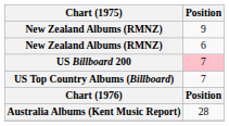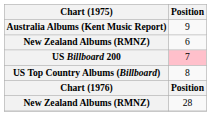row 2 | Chart (1975): New Zealand Albums (RMNZ) -> Australia Albums (Kent Music Report)
row 5 | Position: 7 -> 8
row 7 | Chart (1975): Australia Albums (Kent Music Report) -> New Zealand Albums (RMNZ)
